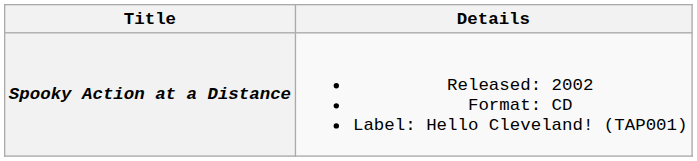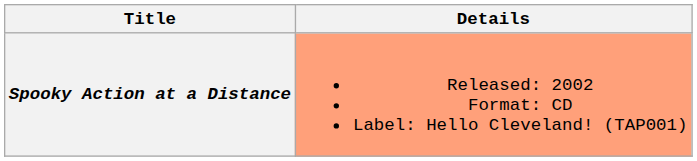Spooky Action at a Distance | Details: no background -> lightsalmon background
